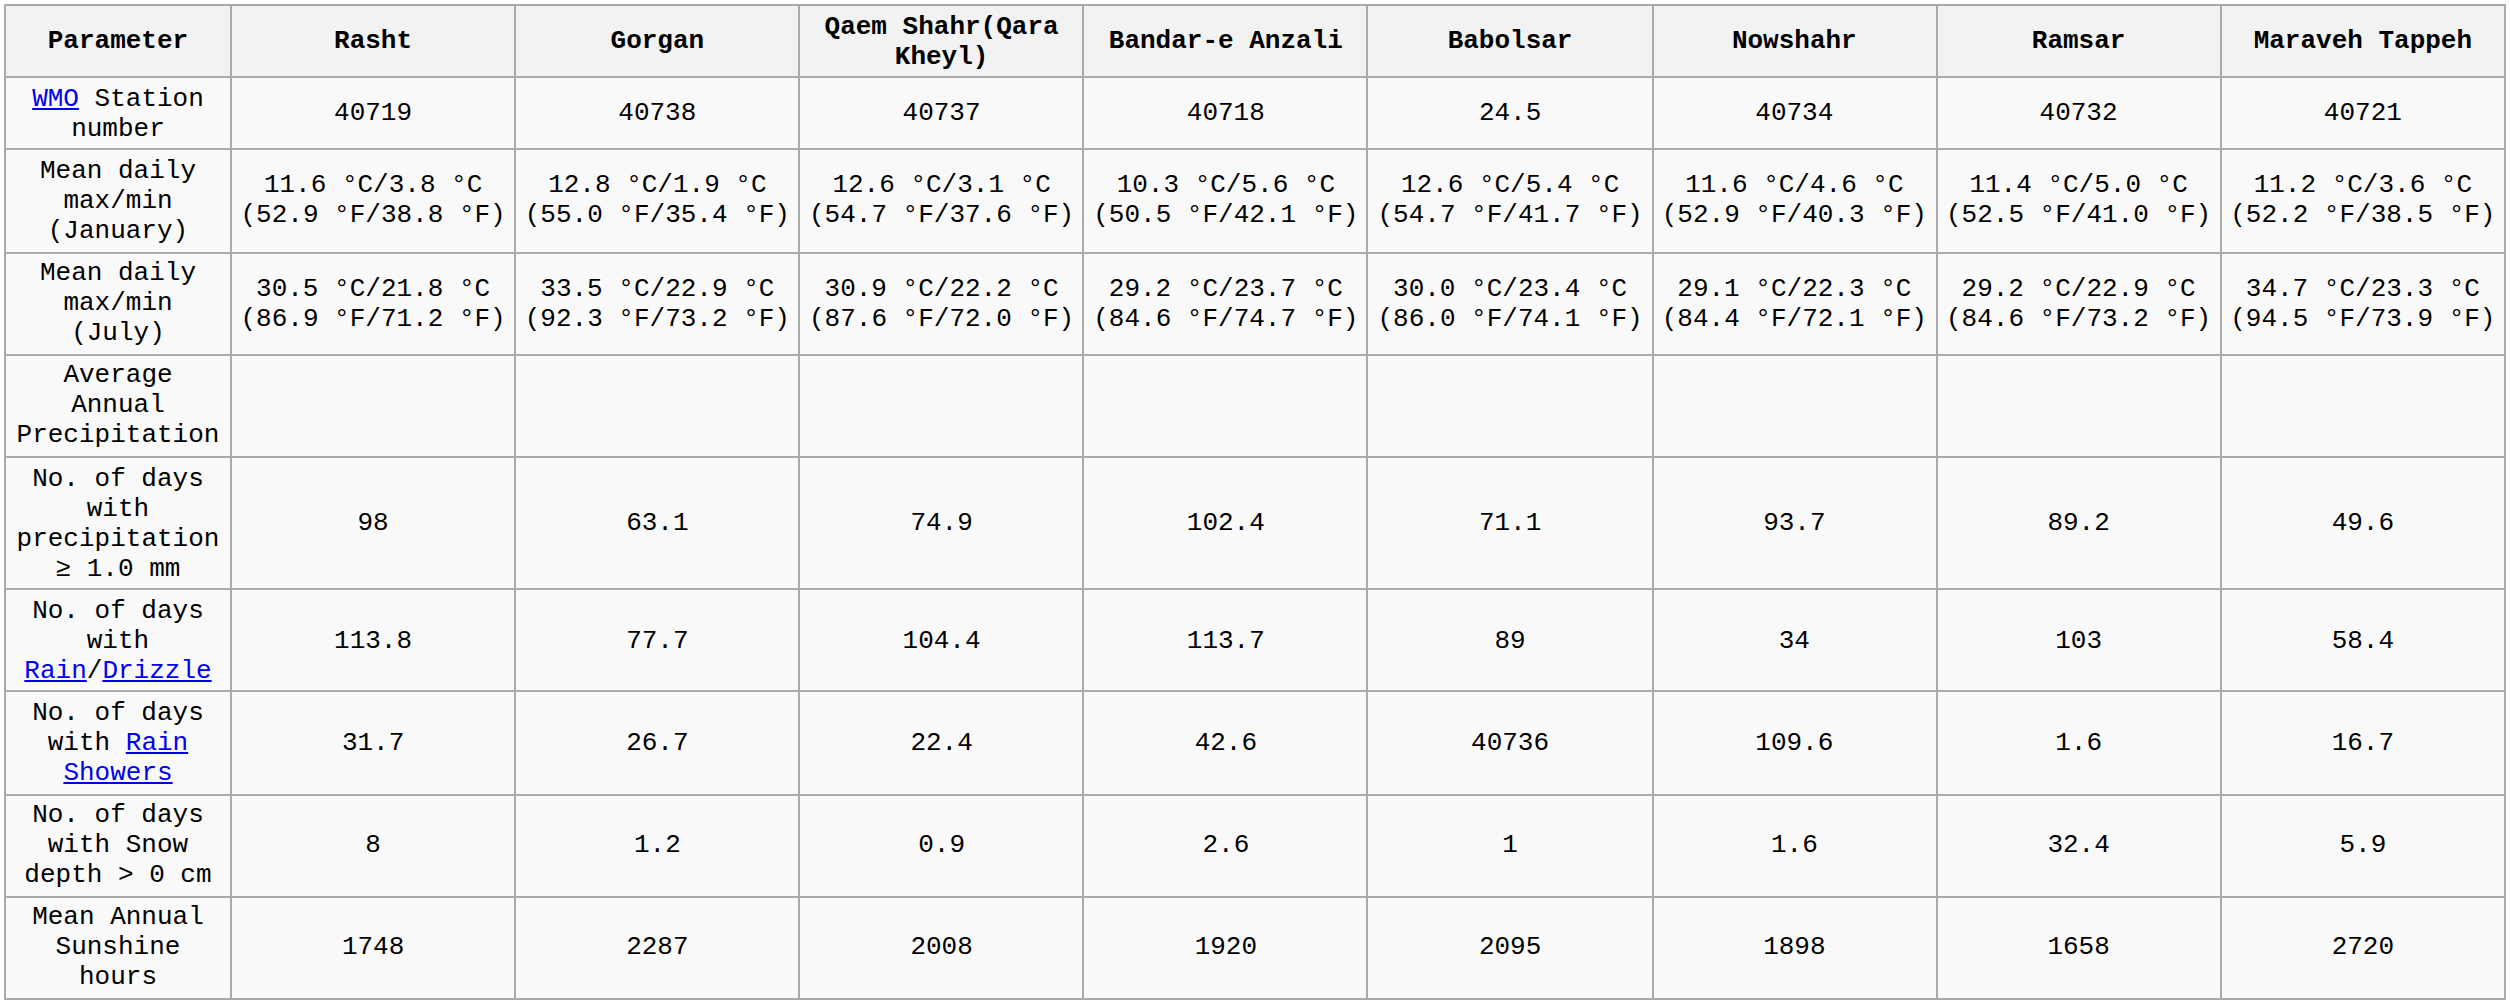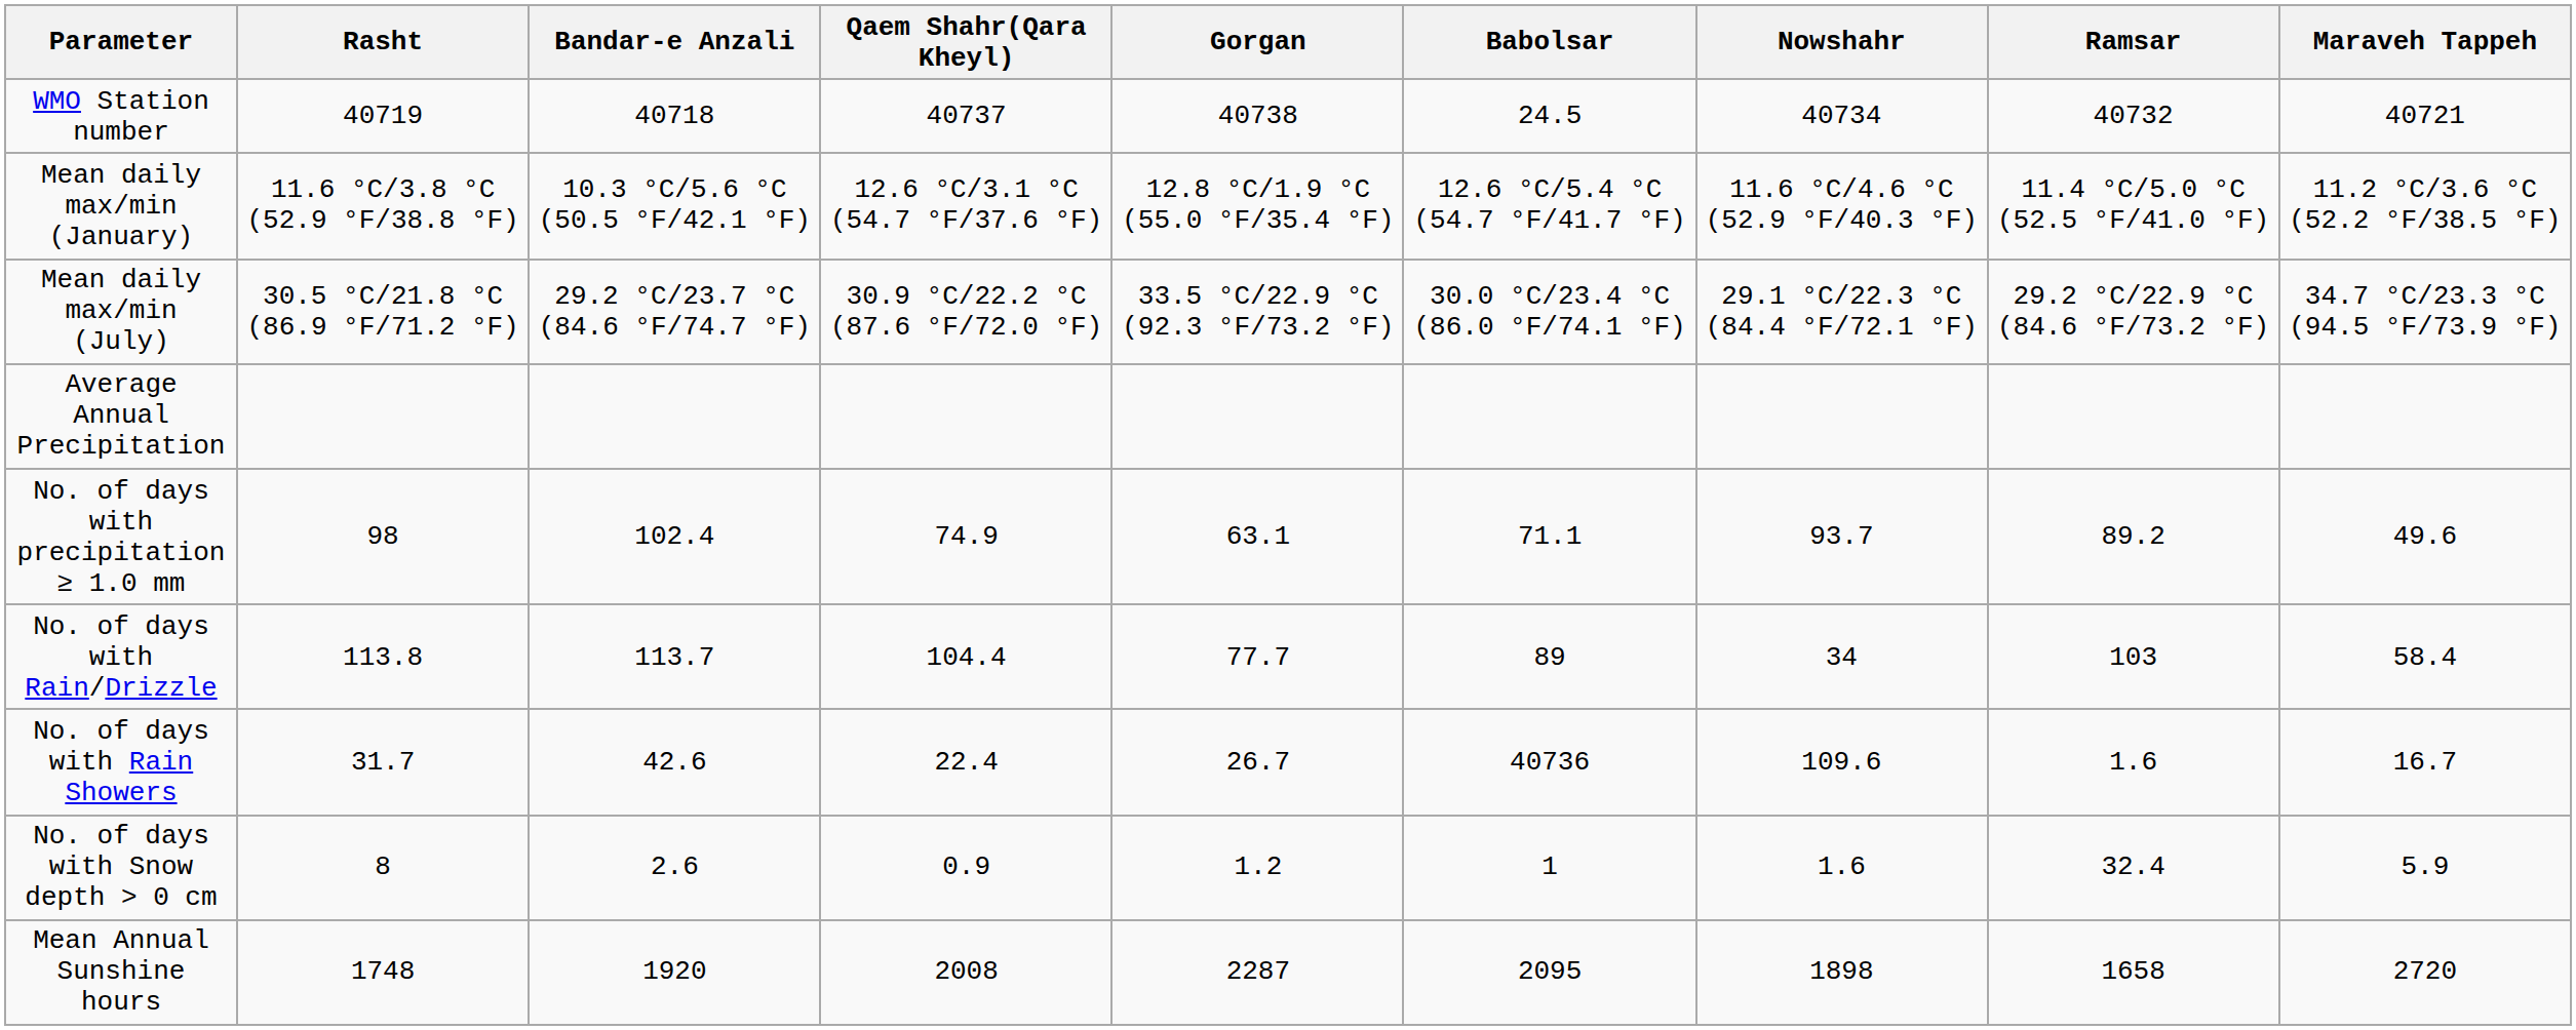columns swapped: Gorgan <-> Bandar-e Anzali
